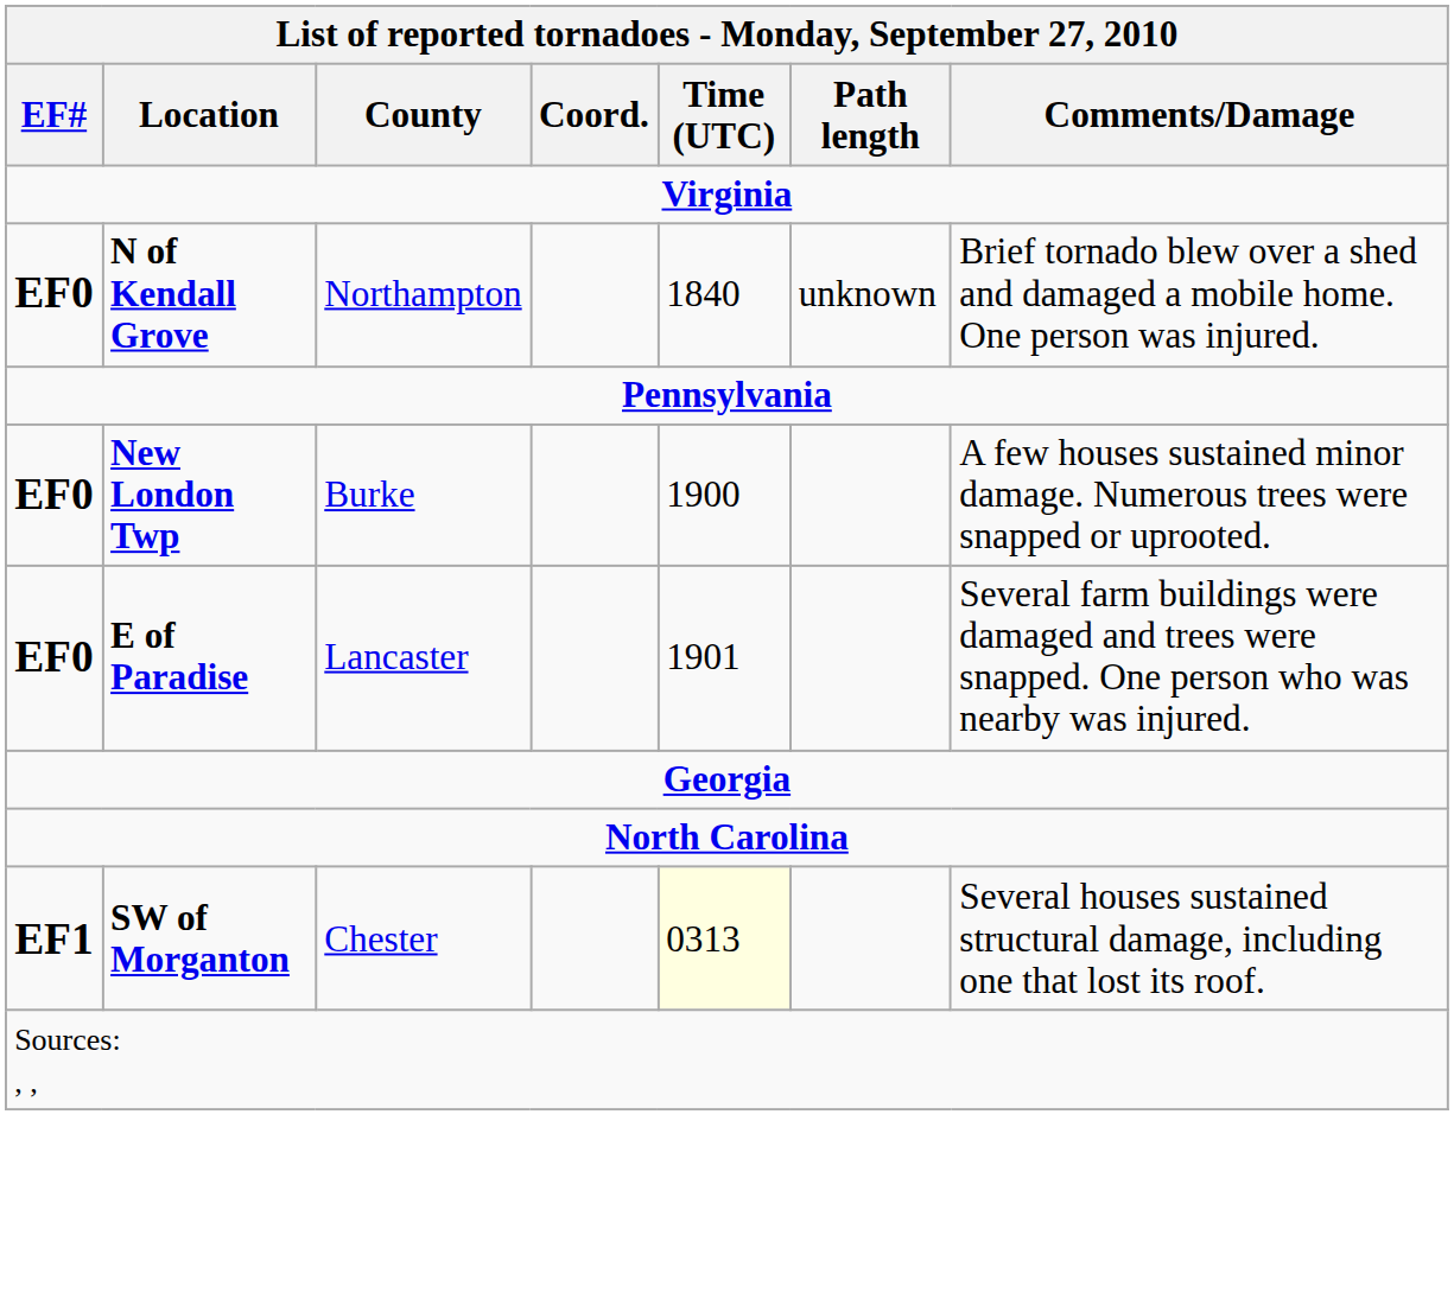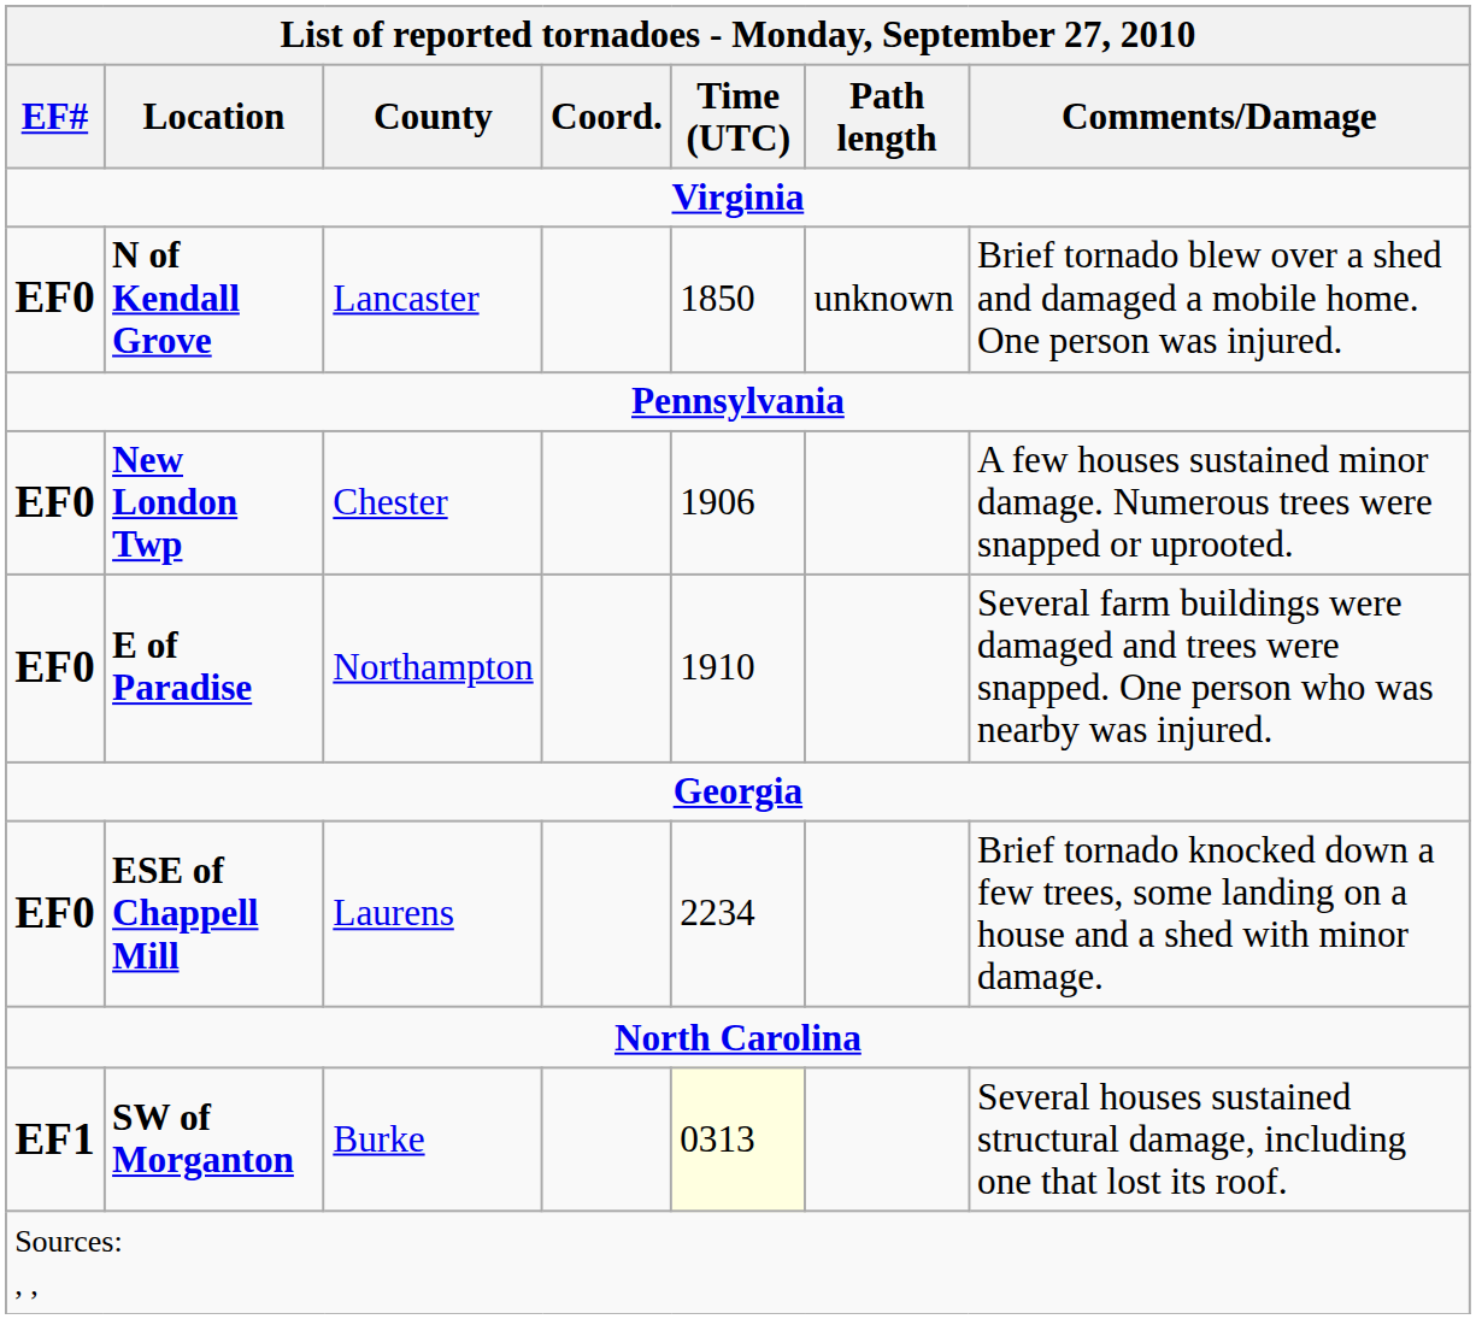N of Kendall Grove | County: Northampton -> Lancaster
N of Kendall Grove | Time (UTC): 1840 -> 1850
New London Twp | County: Burke -> Chester
New London Twp | Time (UTC): 1900 -> 1906
E of Paradise | County: Lancaster -> Northampton
E of Paradise | Time (UTC): 1901 -> 1910
+ row: EF0 | ESE of Chappell Mill | Laurens | 2234 | Brief tornado knocked down a few trees, some landing on a house and a shed with minor damage.
SW of Morganton | County: Chester -> Burke
